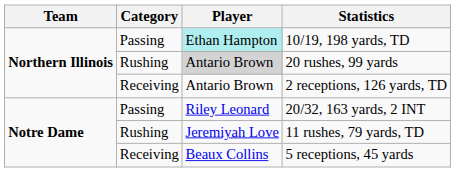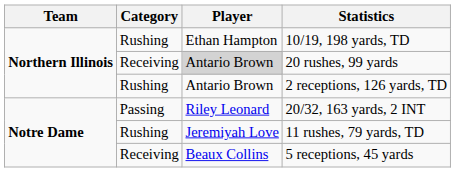10/19, 198 yards, TD | Category: Passing -> Rushing
10/19, 198 yards, TD | Player: paleturquoise background -> no background
20 rushes, 99 yards | Category: Rushing -> Receiving
2 receptions, 126 yards, TD | Category: Receiving -> Rushing
